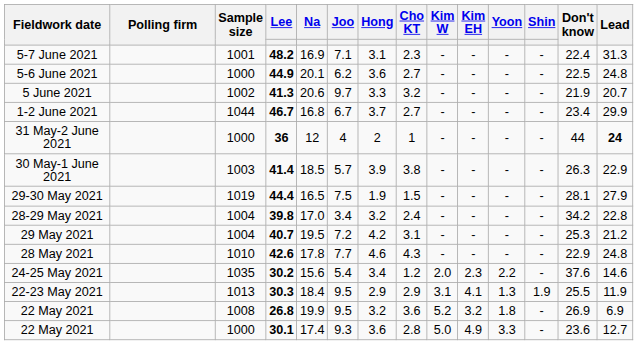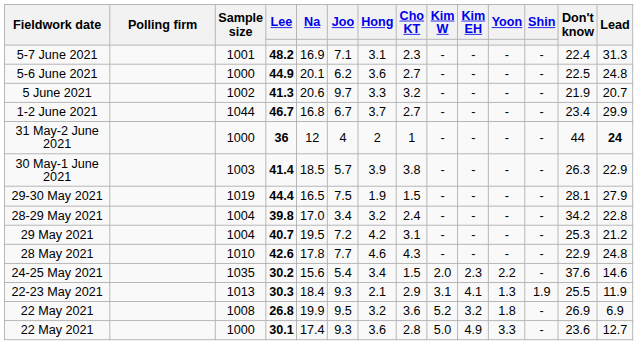24-25 May 2021 | Cho KT: 1.2 -> 1.5
22-23 May 2021 | Joo: 9.5 -> 9.3
22-23 May 2021 | Hong: 2.9 -> 2.1
